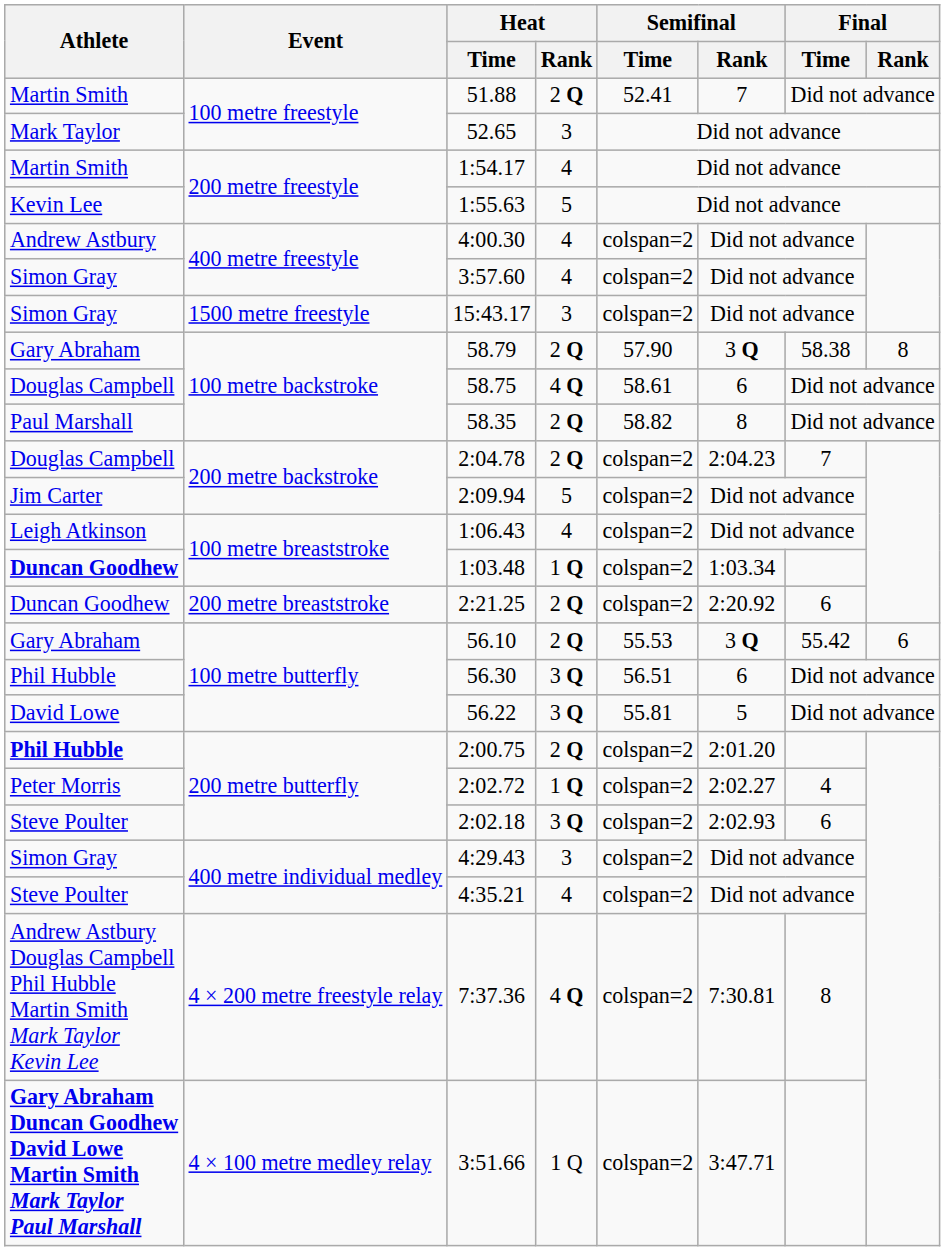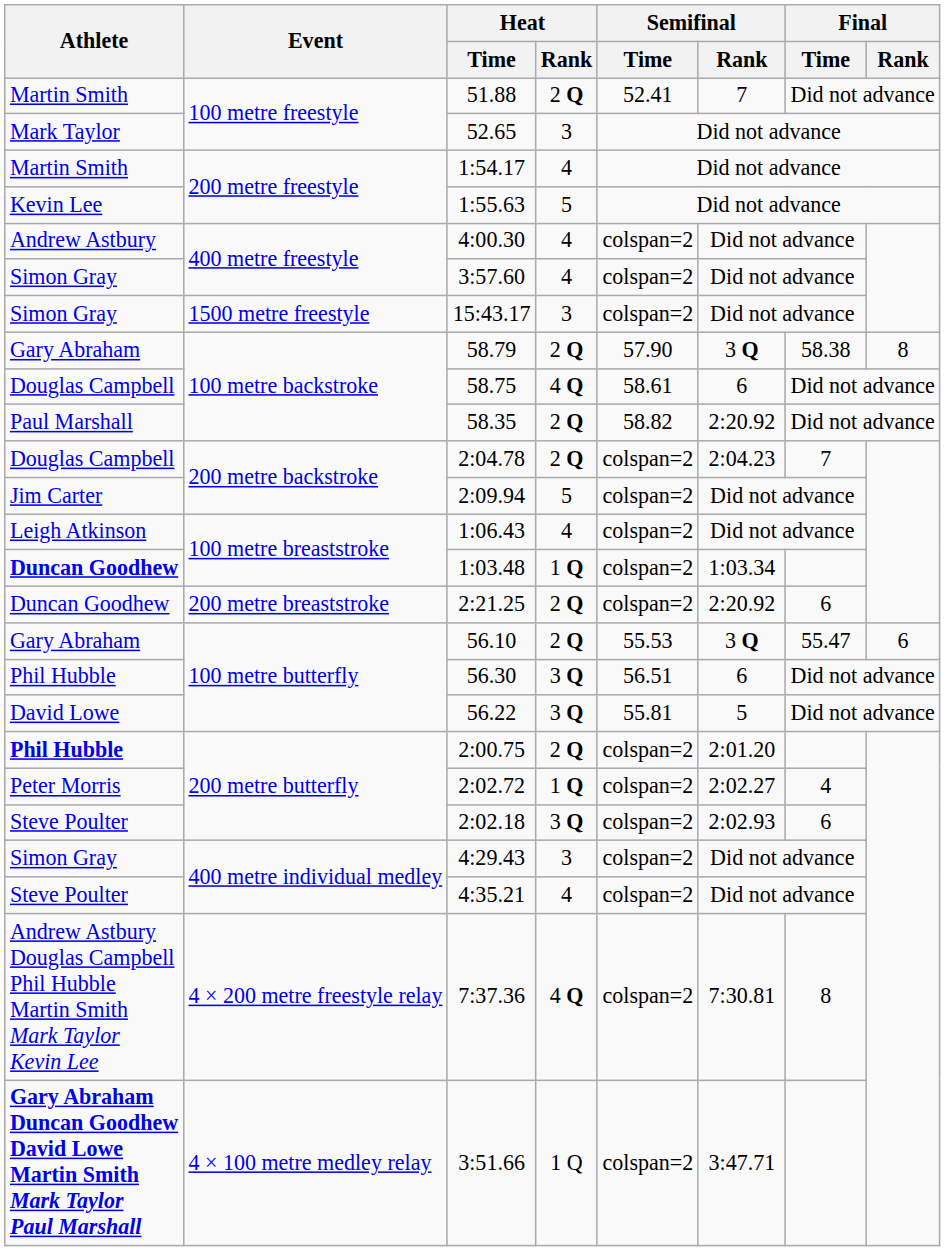58.35 | Semifinal / Rank: 8 -> 2:20.92
56.10 | Final / Time: 55.42 -> 55.47
